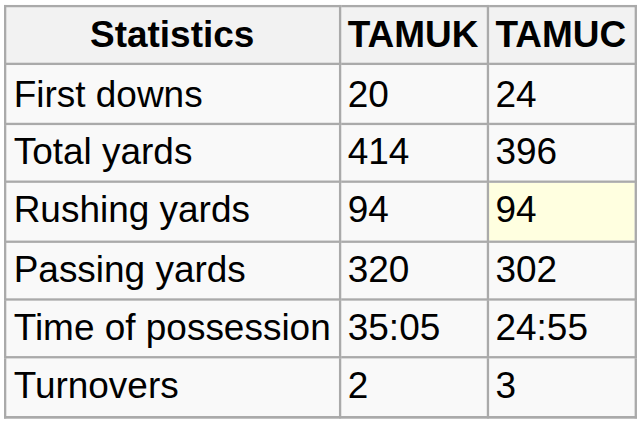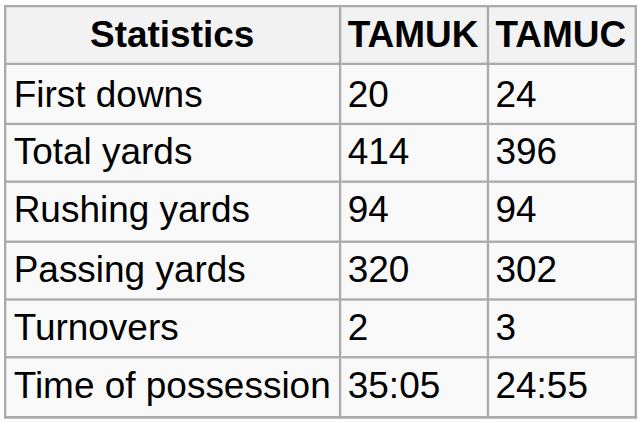Rushing yards | TAMUC: lightyellow background -> no background
rows swapped: Turnovers <-> Time of possession
